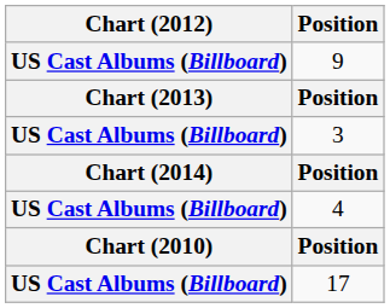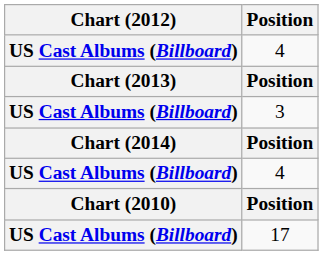row 2 | Position: 9 -> 4
